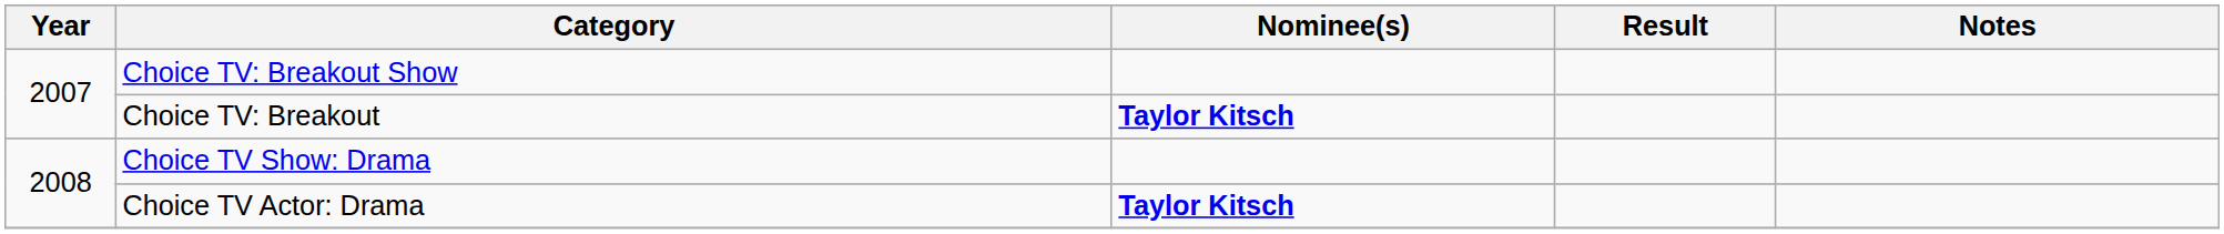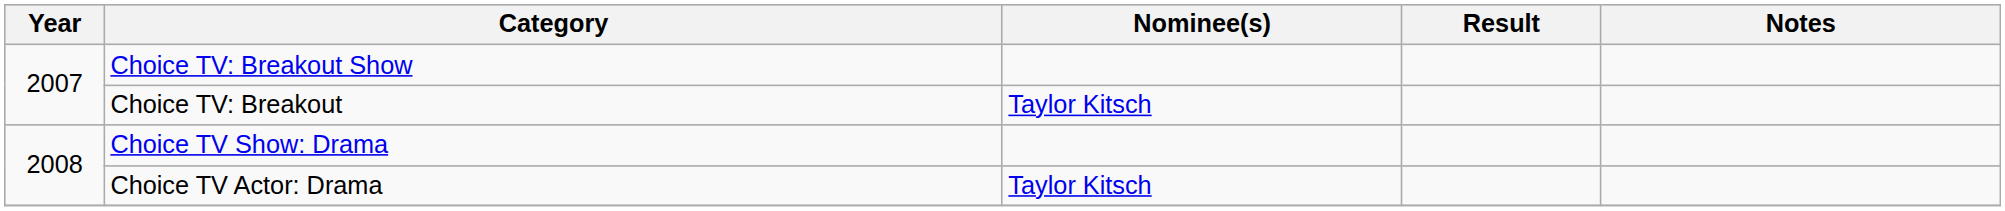Choice TV: Breakout | Nominee(s): bold -> normal
Choice TV Actor: Drama | Nominee(s): bold -> normal
